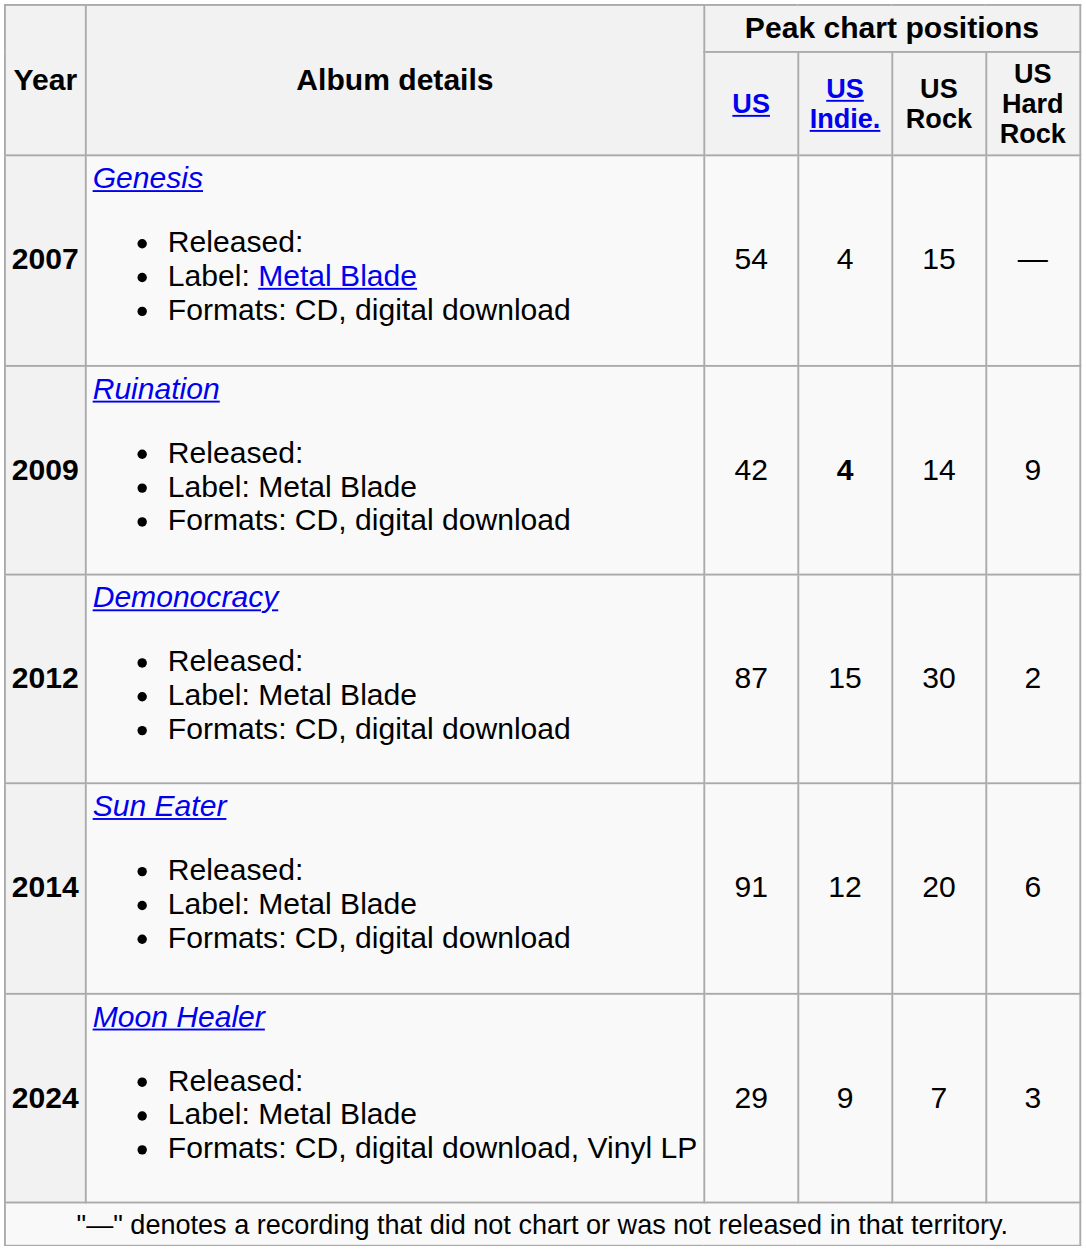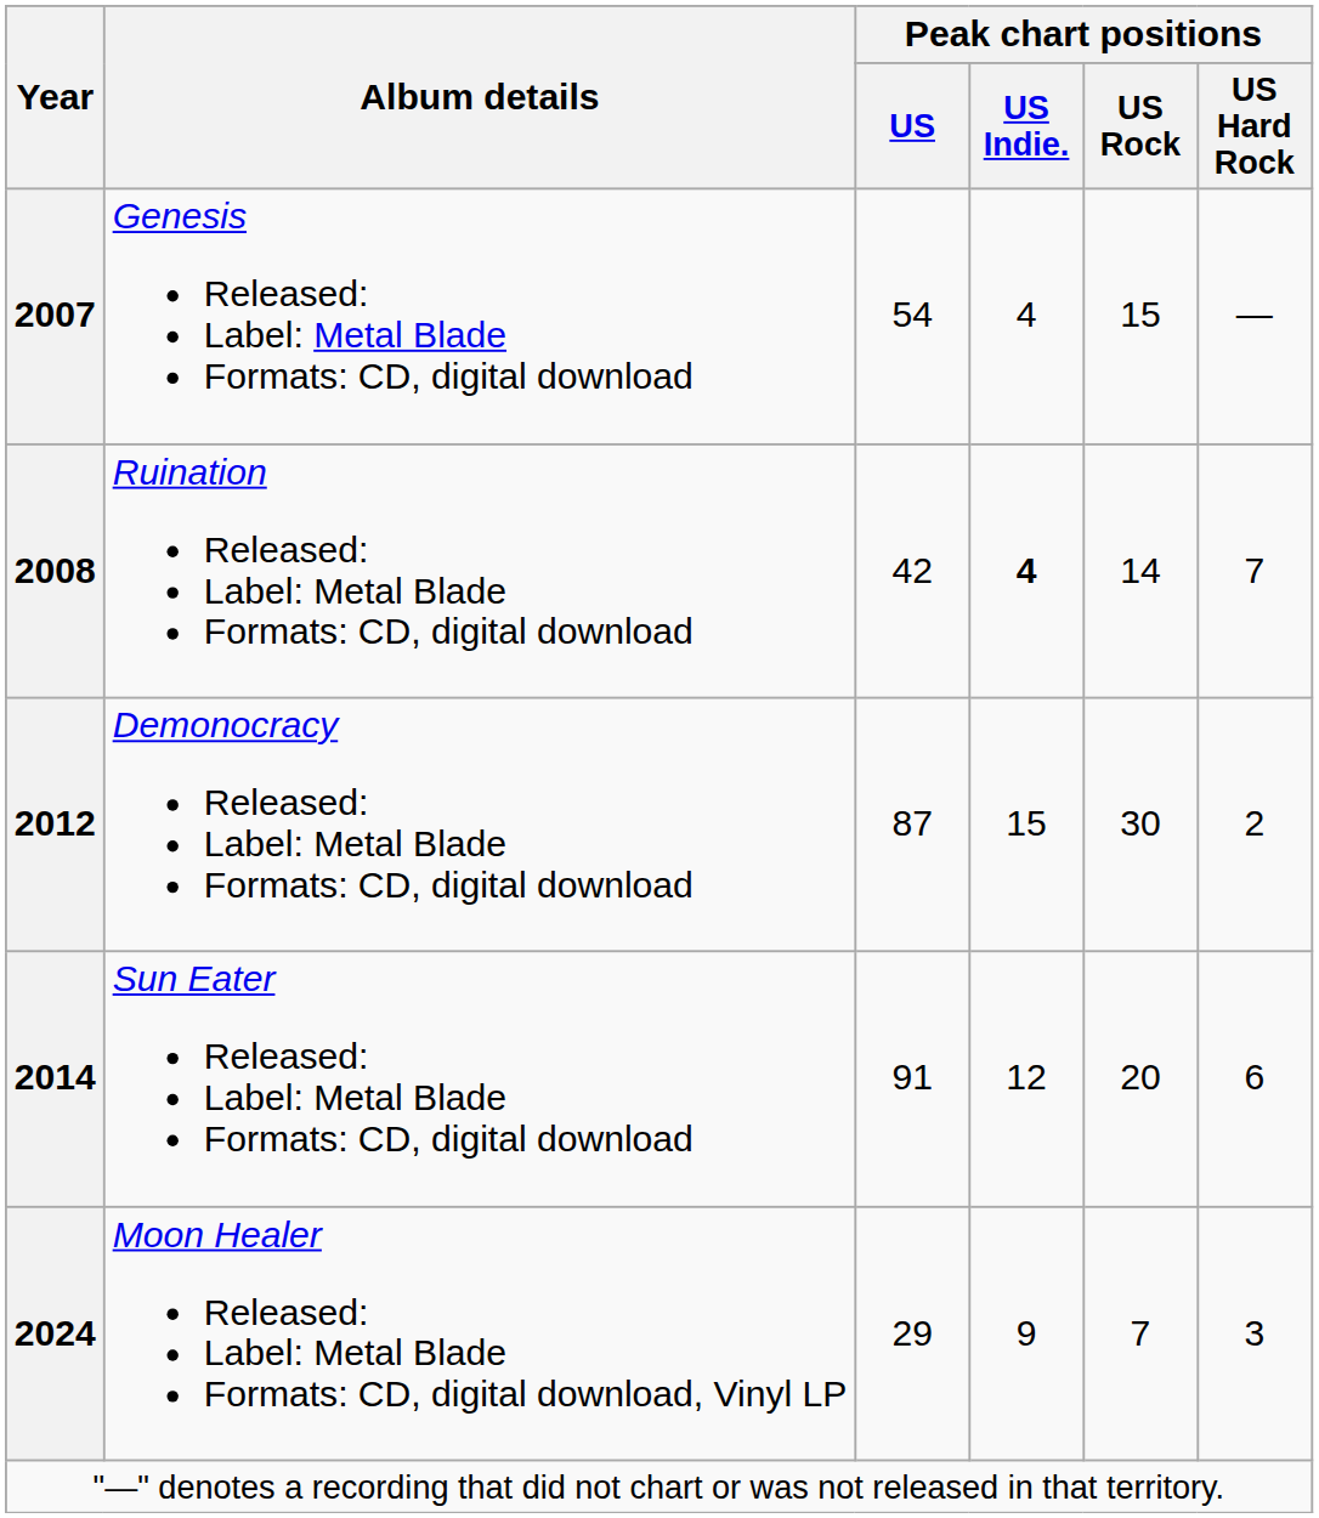row 4 | Year: 2009 -> 2008
row 4 | Peak chart positions / US Hard Rock: 9 -> 7
